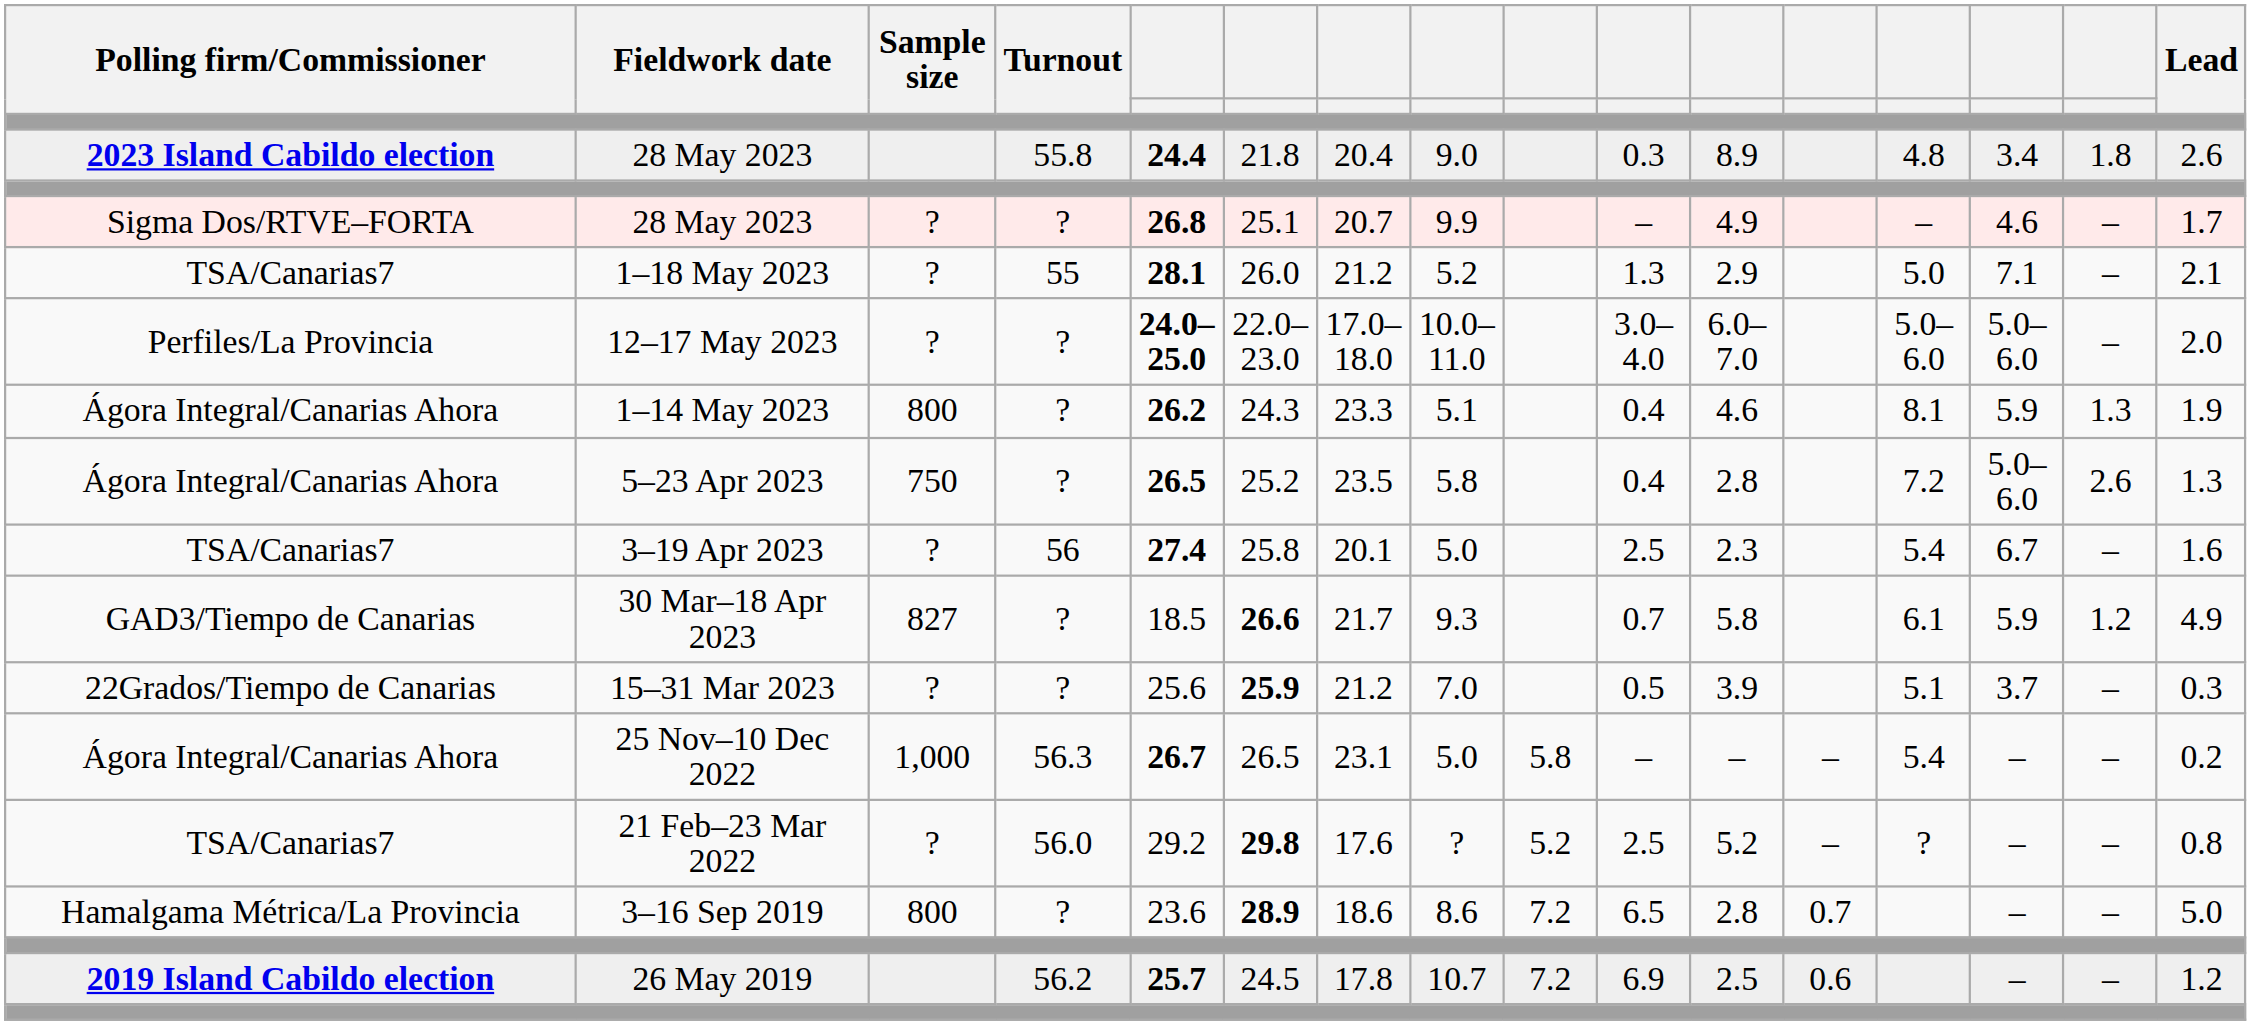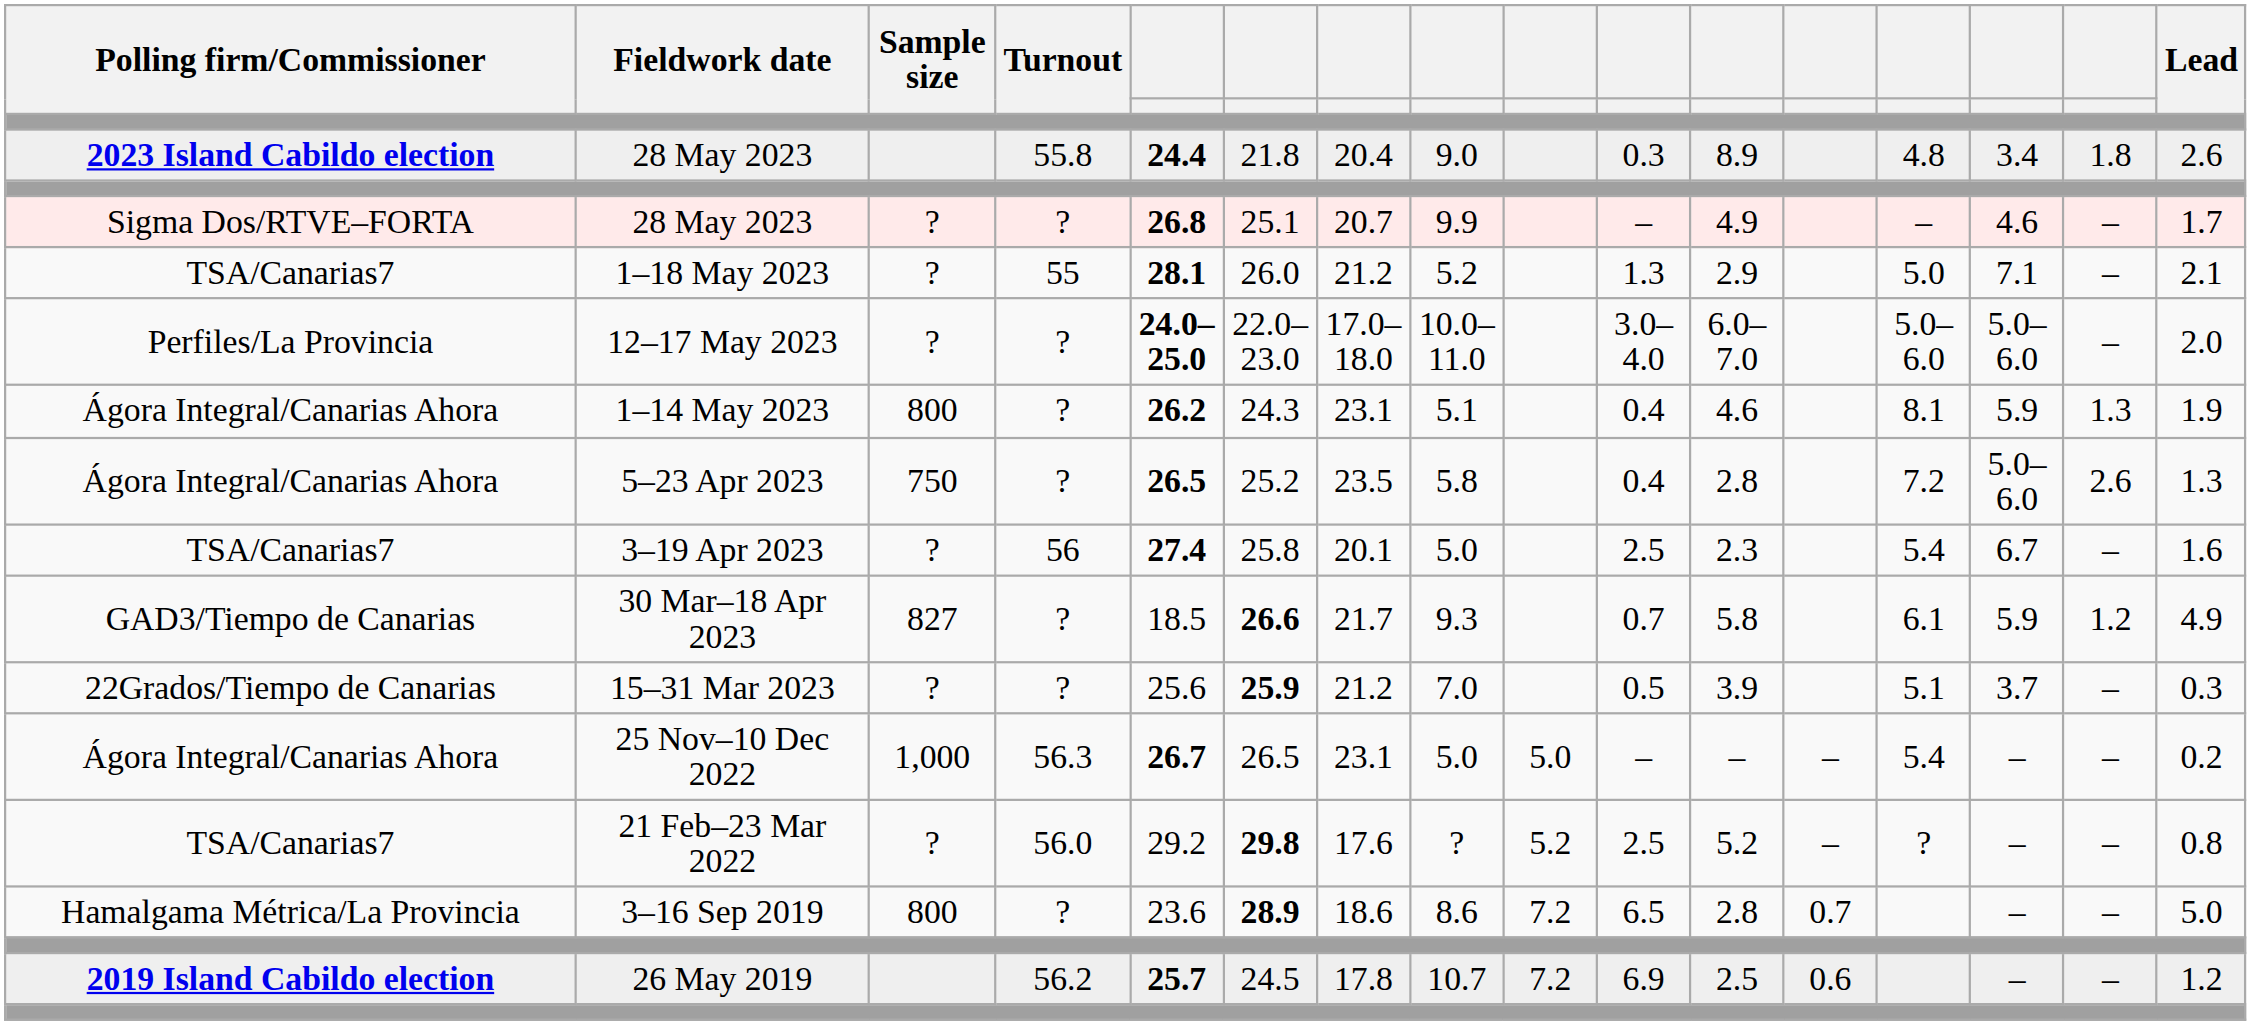1–14 May 2023 | column 7: 23.3 -> 23.1
25 Nov–10 Dec 2022 | column 9: 5.8 -> 5.0
